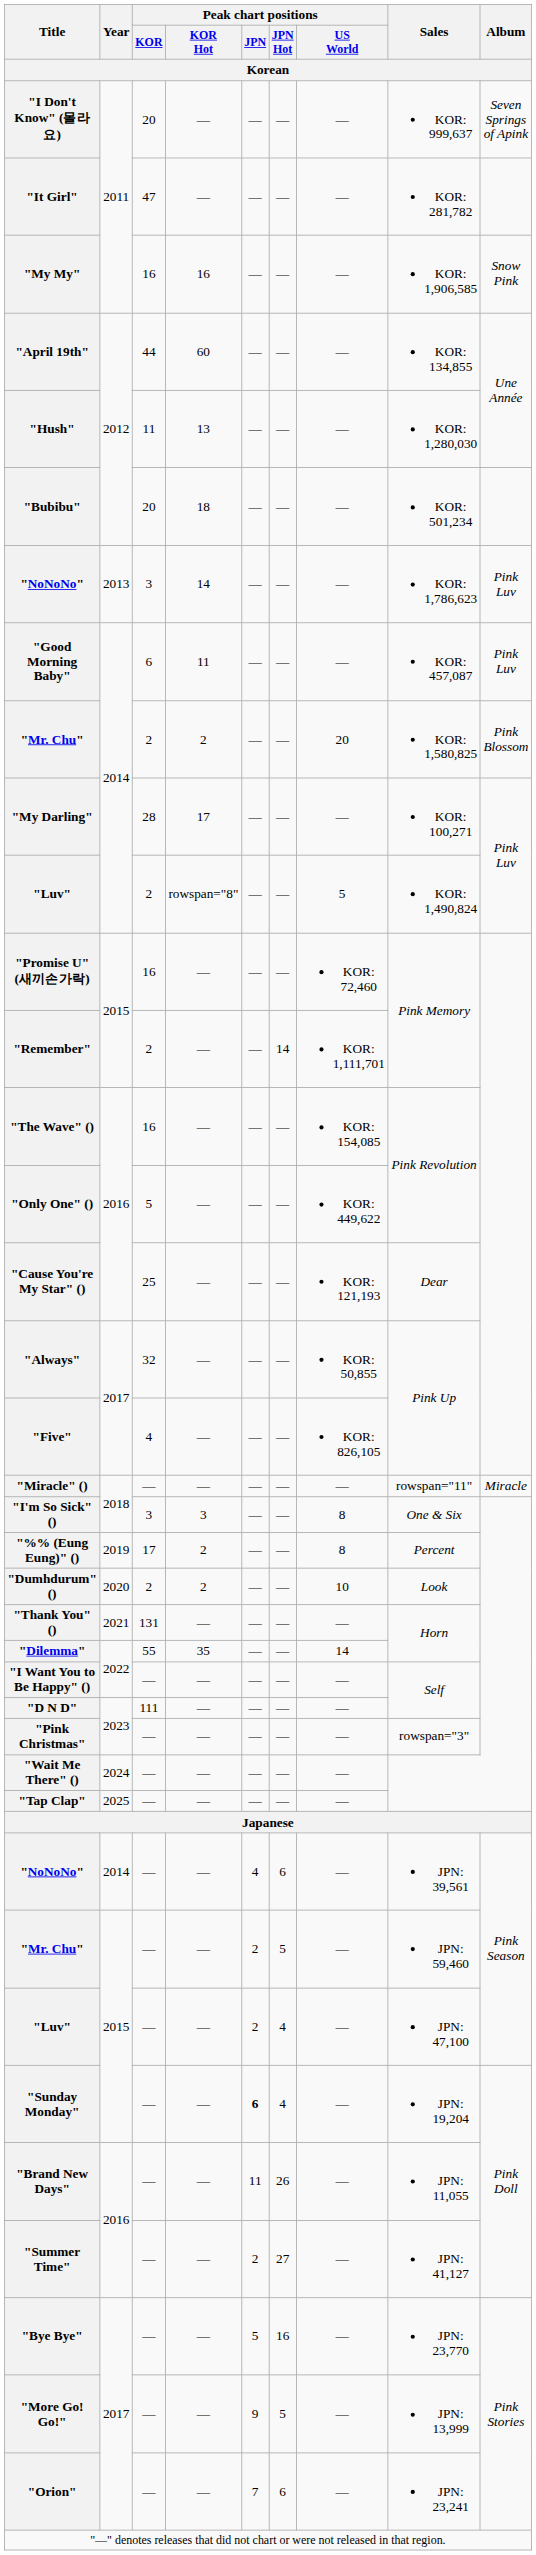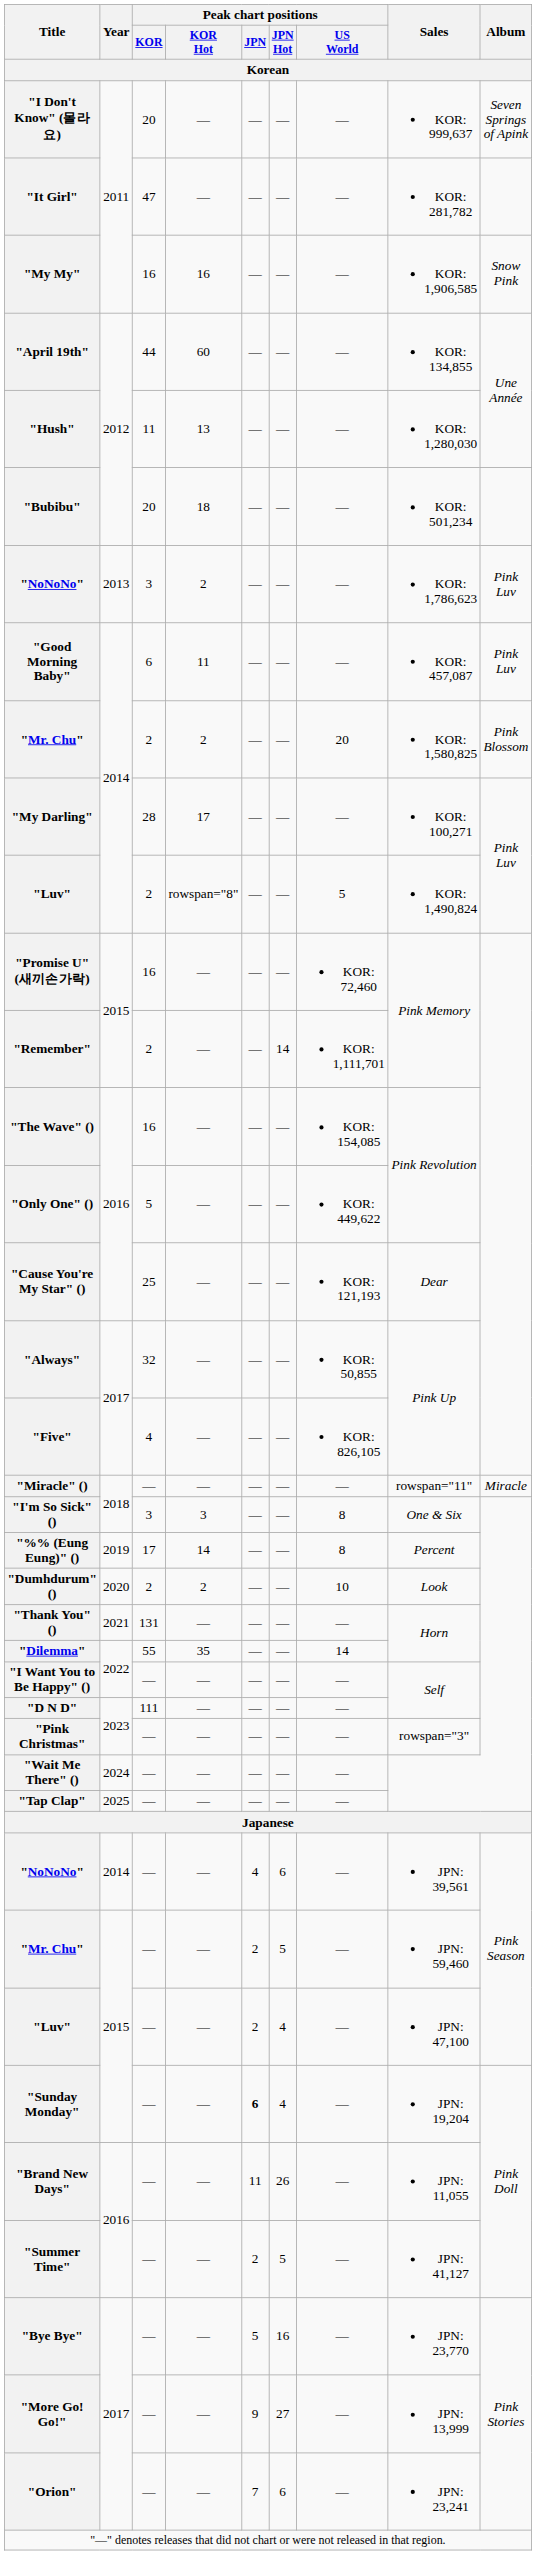"NoNoNo" / 3 | Peak chart positions / KOR Hot: 14 -> 2
"%% (Eung Eung)" () | Peak chart positions / KOR Hot: 2 -> 14
"Summer Time" | Peak chart positions / JPN Hot: 27 -> 5
"More Go! Go!" | Peak chart positions / JPN Hot: 5 -> 27
